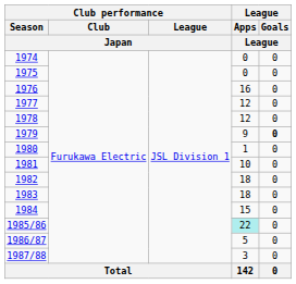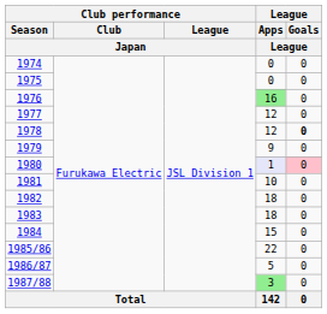1976 | League / Apps / League: no background -> lightgreen background
1978 | League / Goals / League: normal -> bold
1979 | League / Goals / League: bold -> normal
1980 | League / Apps / League: no background -> lavender background
1980 | League / Goals / League: no background -> pink background
1985/86 | League / Apps / League: paleturquoise background -> no background
1987/88 | League / Apps / League: no background -> lightgreen background
